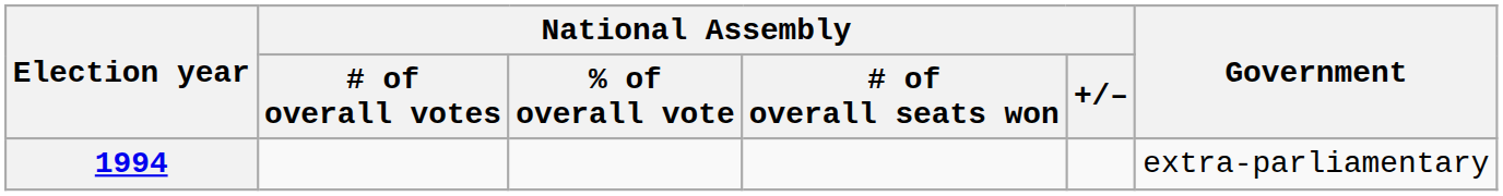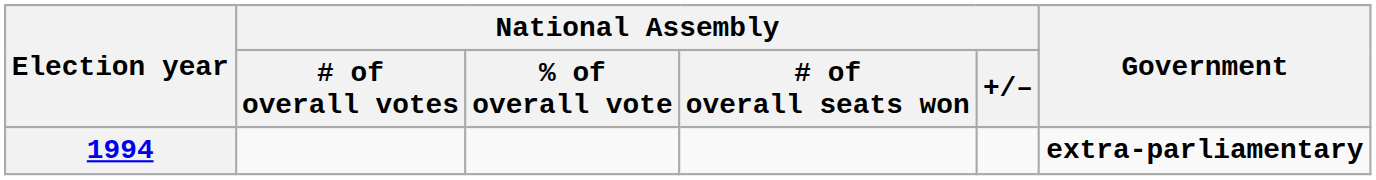1994 | Government: normal -> bold
